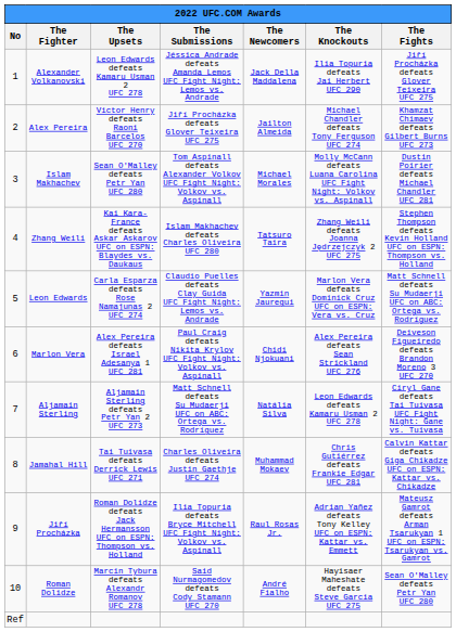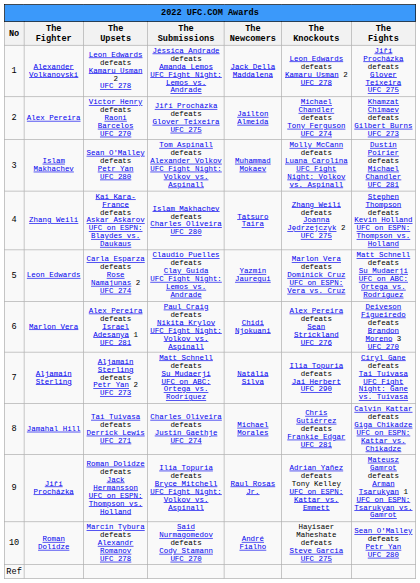Alexander Volkanovski | The Knockouts: Ilia Topuria defeats Jai Herbert UFC 290 -> Leon Edwards defeats Kamaru Usman 2 UFC 278
Islam Makhachev | The Newcomers: Michael Morales -> Muhammad Mokaev
Aljamain Sterling | The Knockouts: Leon Edwards defeats Kamaru Usman 2 UFC 278 -> Ilia Topuria defeats Jai Herbert UFC 290
Jamahal Hill | The Newcomers: Muhammad Mokaev -> Michael Morales
